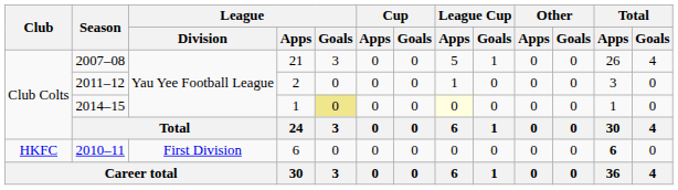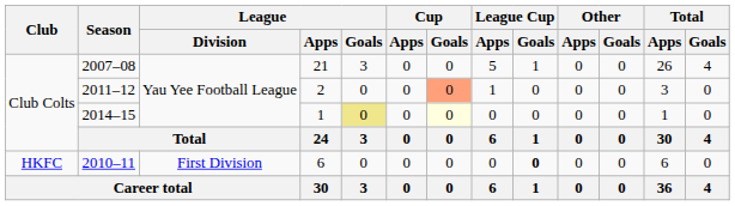2011–12 | Cup / Goals: no background -> lightsalmon background
2014–15 | Cup / Goals: no background -> lightyellow background
2014–15 | League Cup / Apps: lightyellow background -> no background
2010–11 | League Cup / Goals: normal -> bold
2010–11 | Total / Apps: bold -> normal
